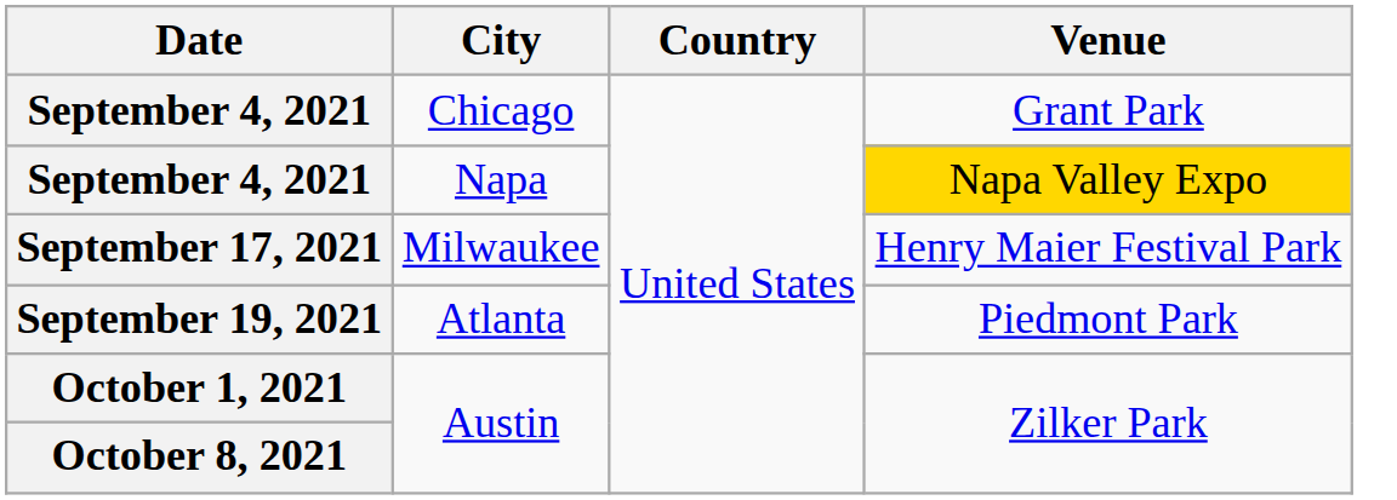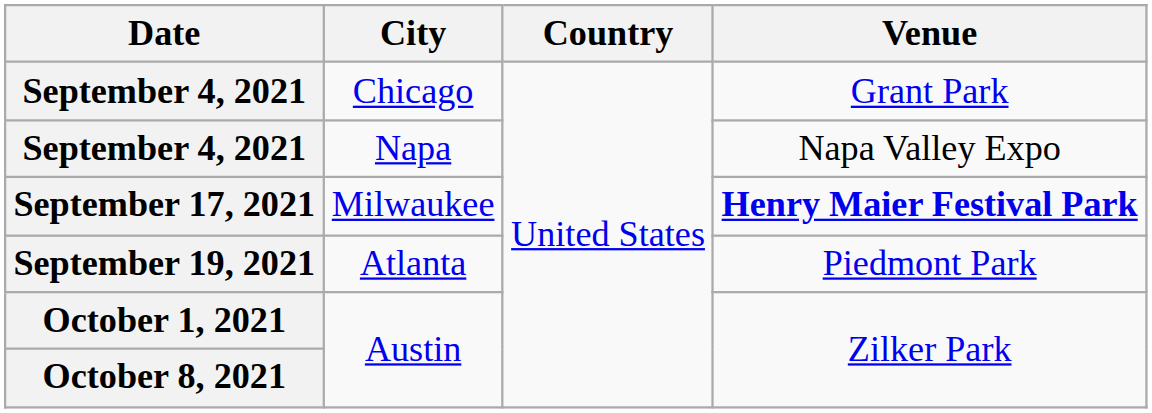Napa | Venue: gold background -> no background
Milwaukee | Venue: normal -> bold
